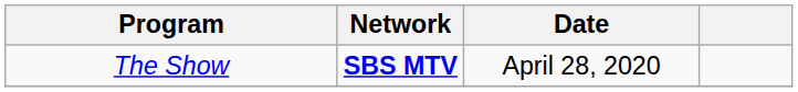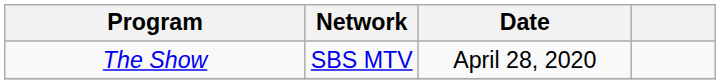The Show | Network: bold -> normal
